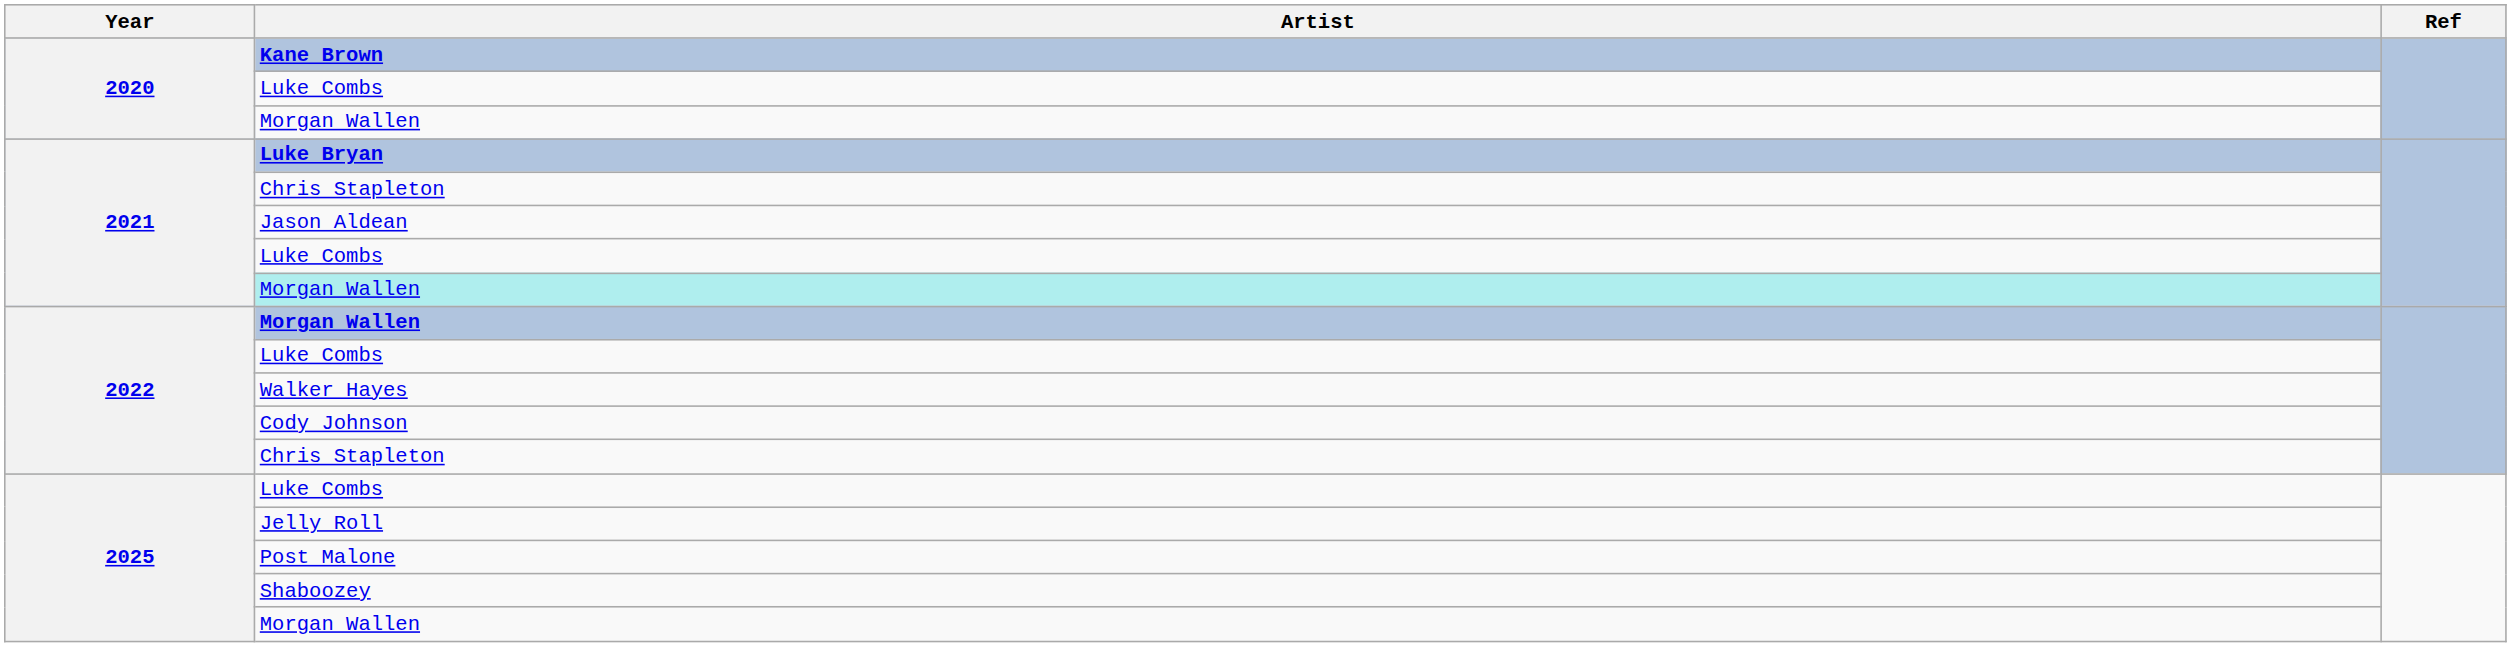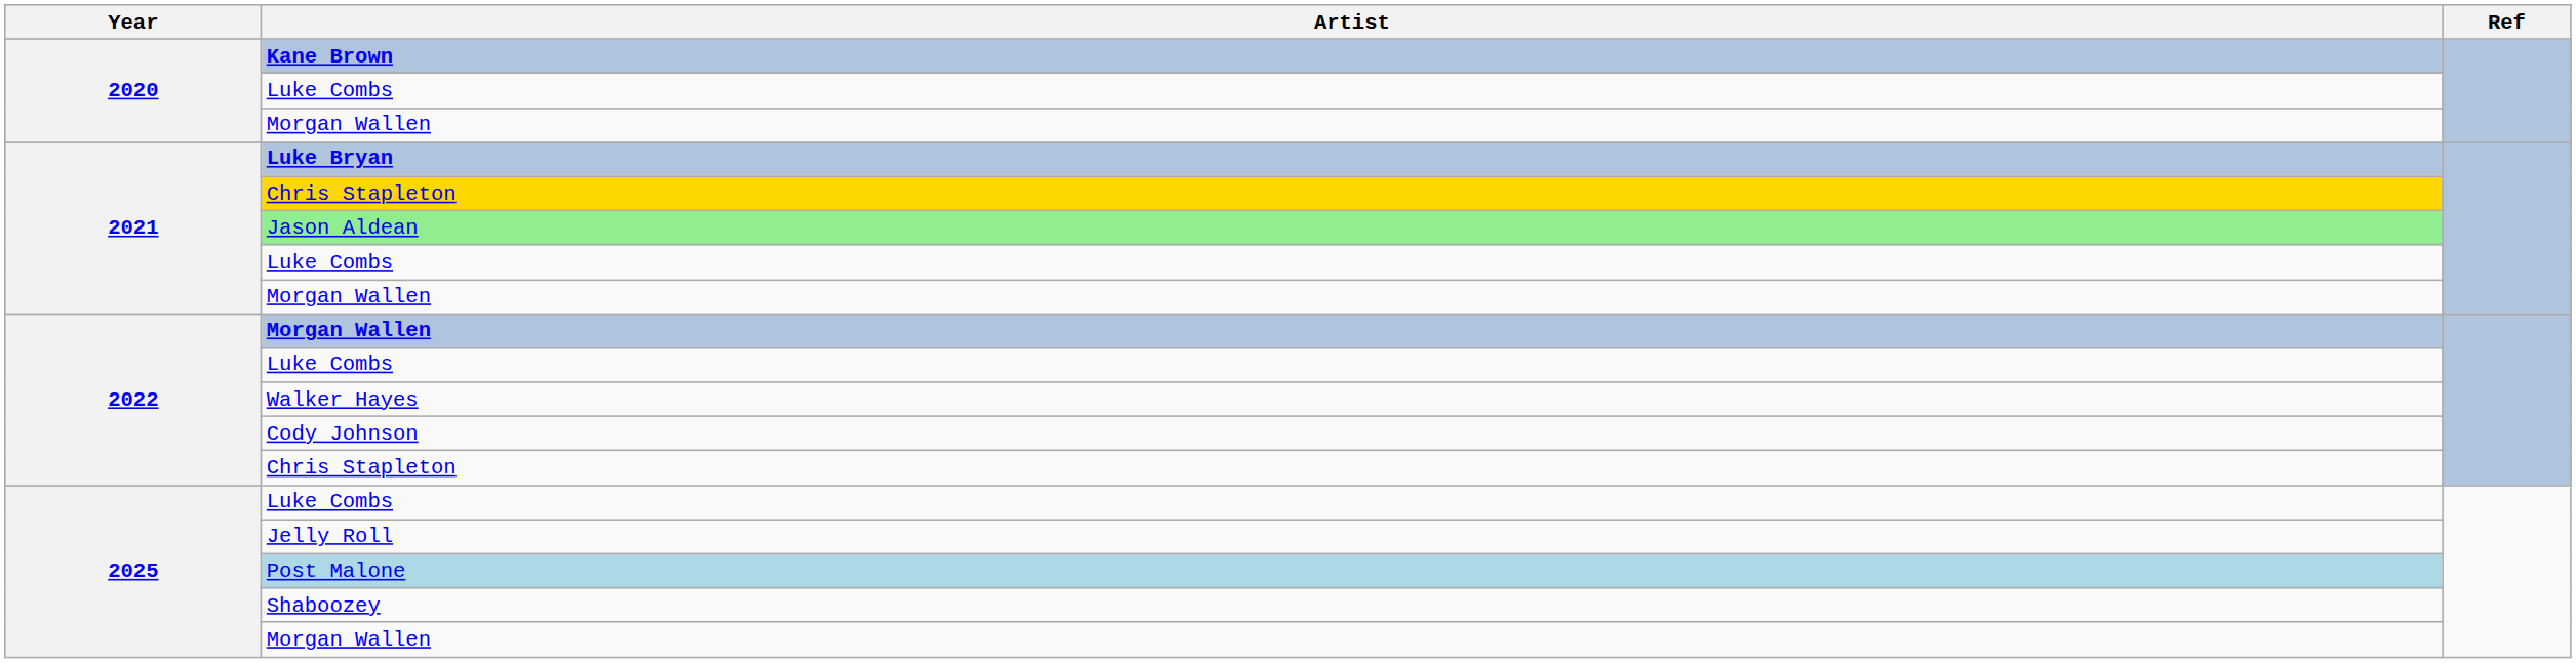2021 / Chris Stapleton | Artist: no background -> gold background
Jason Aldean | Artist: no background -> lightgreen background
2021 / Morgan Wallen | Artist: paleturquoise background -> no background
Post Malone | Artist: no background -> lightblue background
